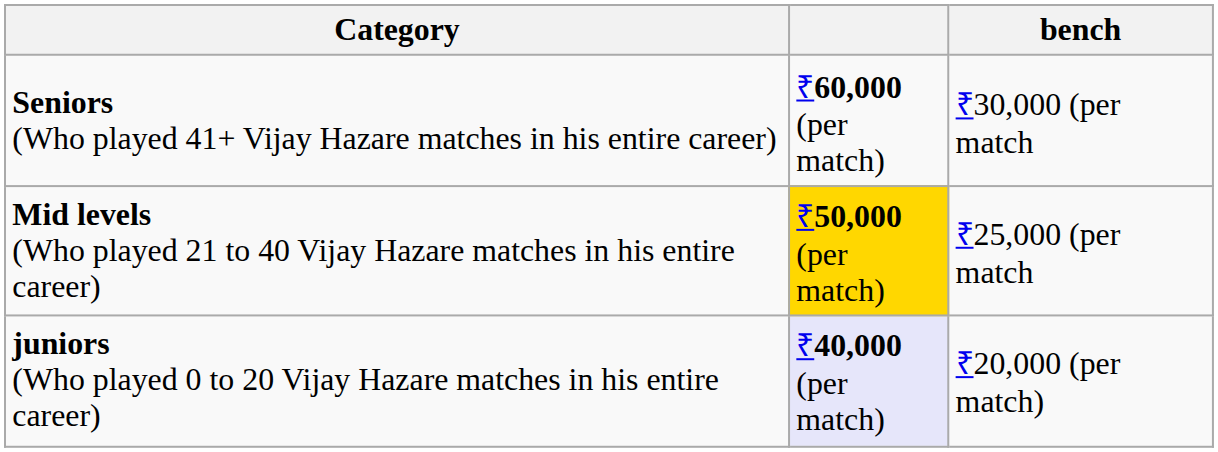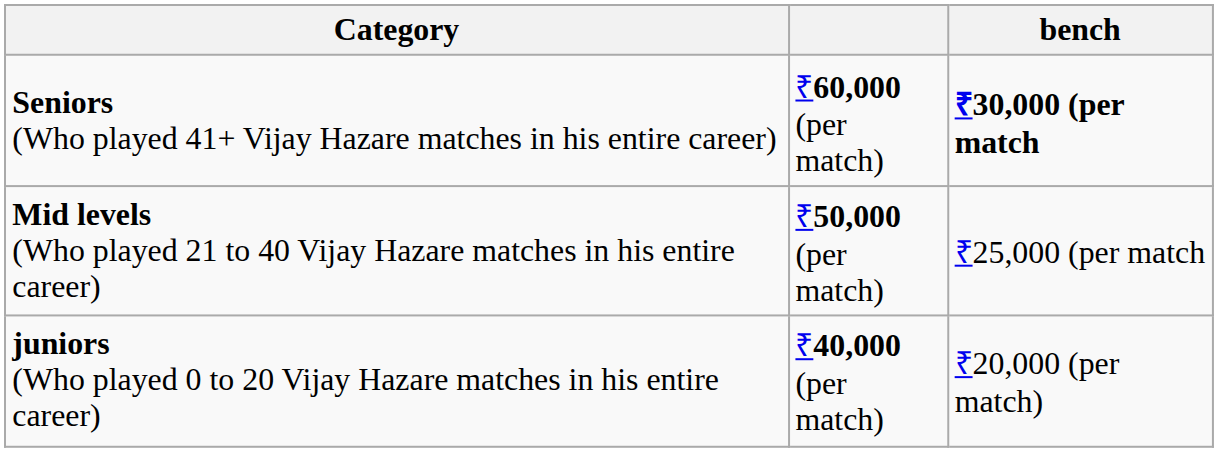row 2 | bench: normal -> bold
row 3 | column 2: gold background -> no background
row 4 | column 2: lavender background -> no background
